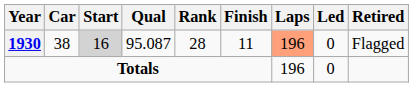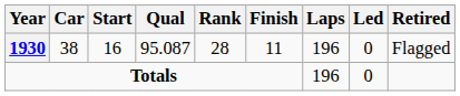1930 | Start: lightgrey background -> no background
1930 | Laps: lightsalmon background -> no background
